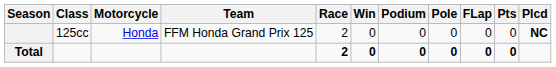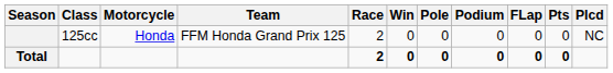columns swapped: Podium <-> Pole
row 2 | Plcd: bold -> normal
